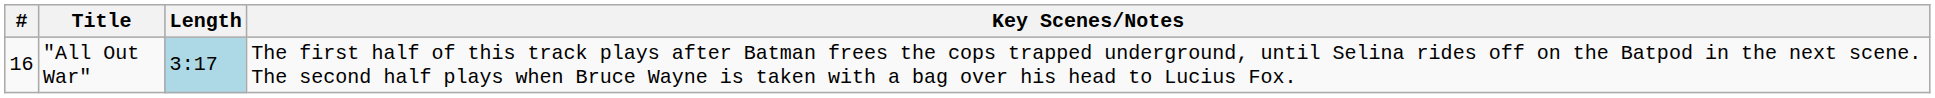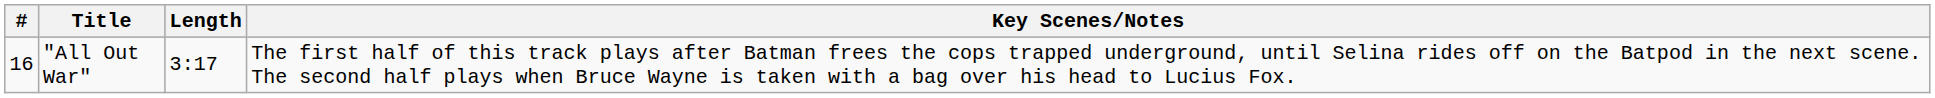row 2 | Length: lightblue background -> no background
